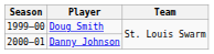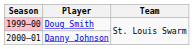Doug Smith | Season: no background -> pink background
